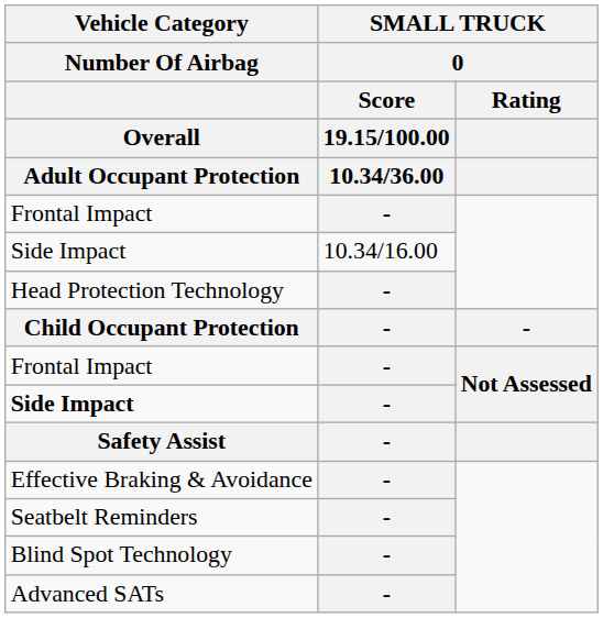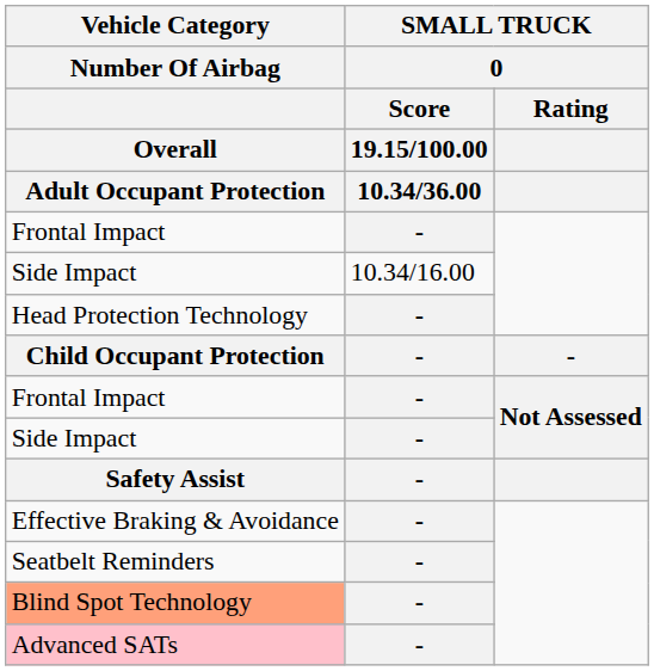Side Impact / Not Assessed | column 1: bold -> normal
Blind Spot Technology | column 1: no background -> lightsalmon background
Advanced SATs | column 1: no background -> pink background
